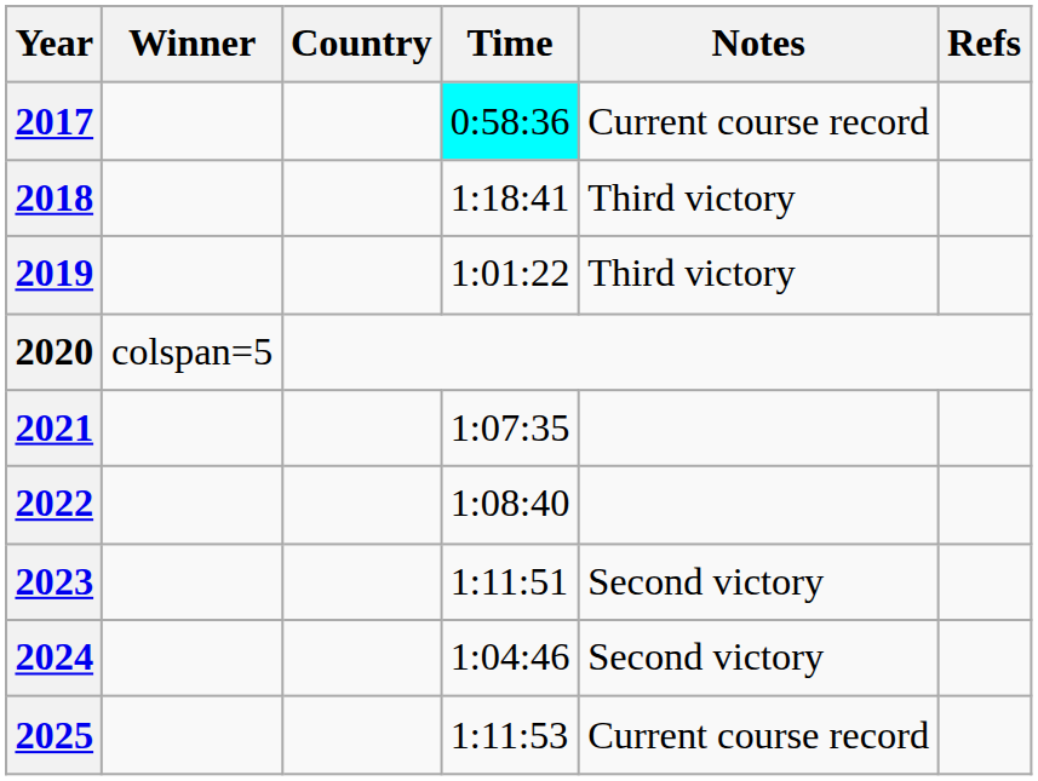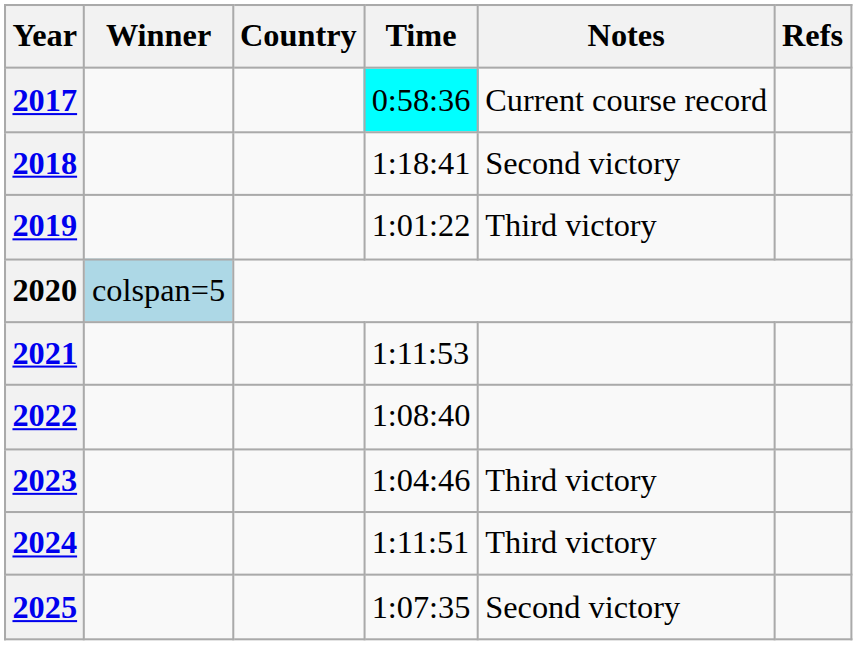2018 | Notes: Third victory -> Second victory
2020 | Winner: no background -> lightblue background
2021 | Time: 1:07:35 -> 1:11:53
2023 | Time: 1:11:51 -> 1:04:46
2023 | Notes: Second victory -> Third victory
2024 | Time: 1:04:46 -> 1:11:51
2024 | Notes: Second victory -> Third victory
2025 | Time: 1:11:53 -> 1:07:35
2025 | Notes: Current course record -> Second victory
